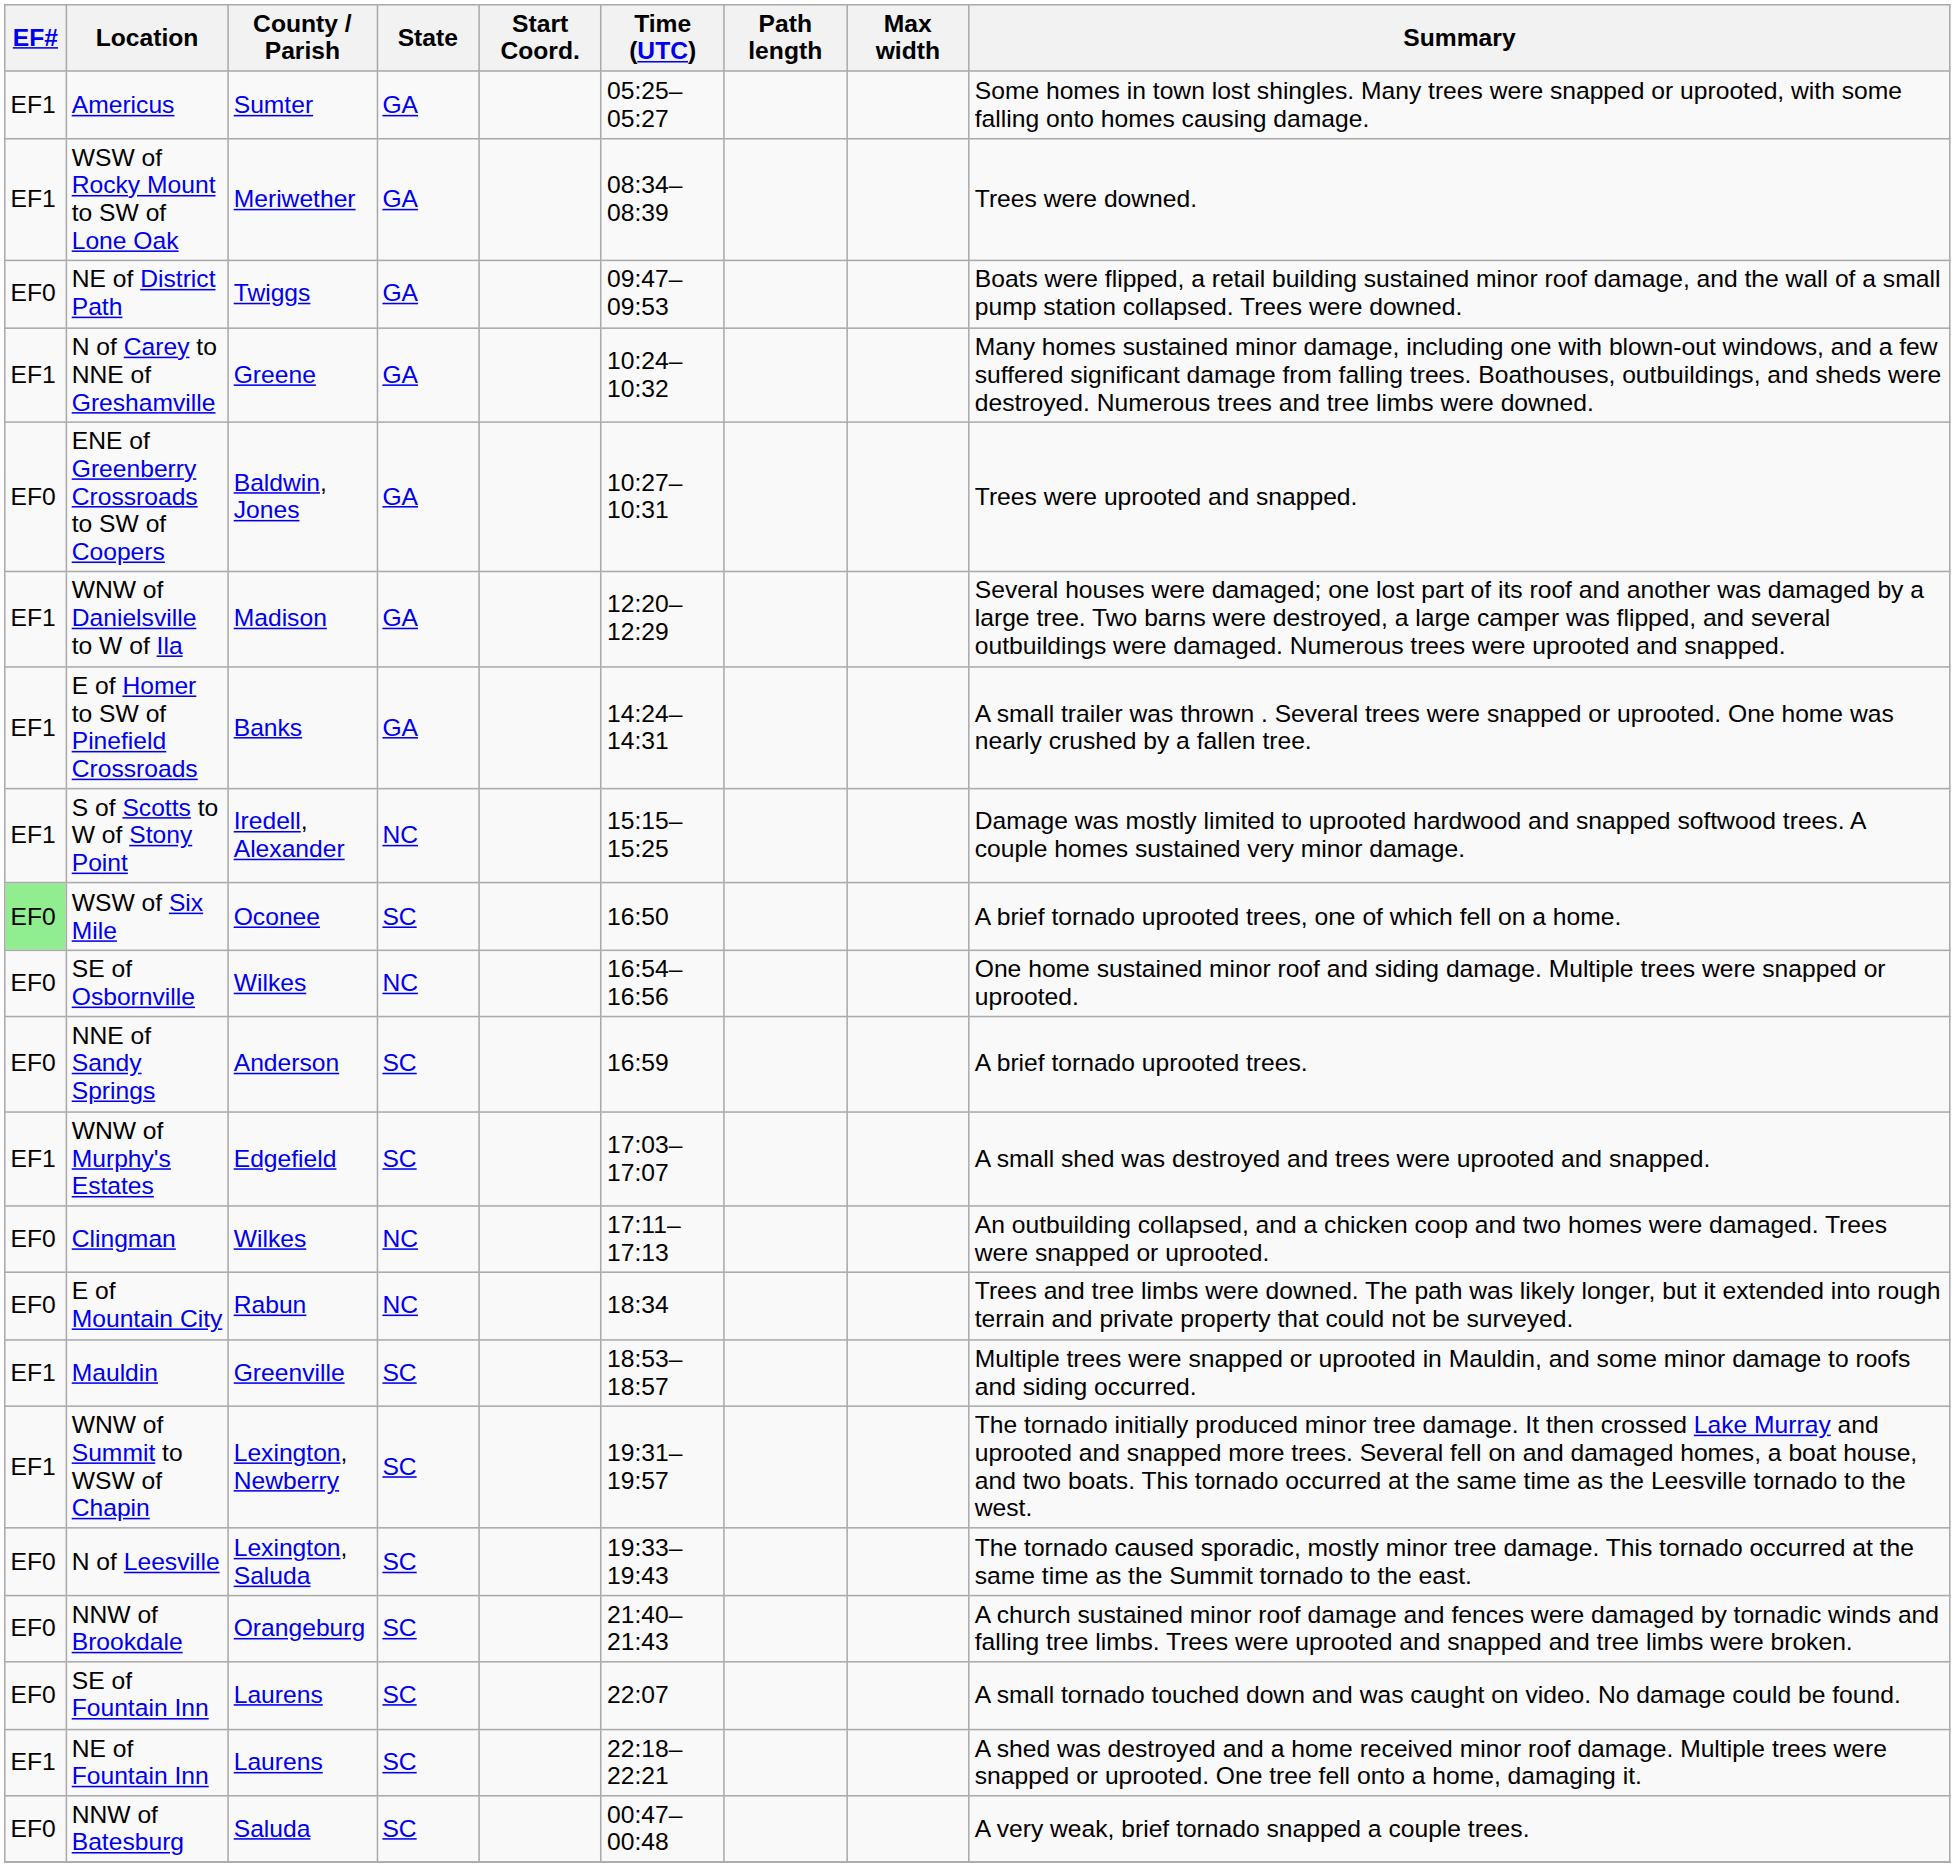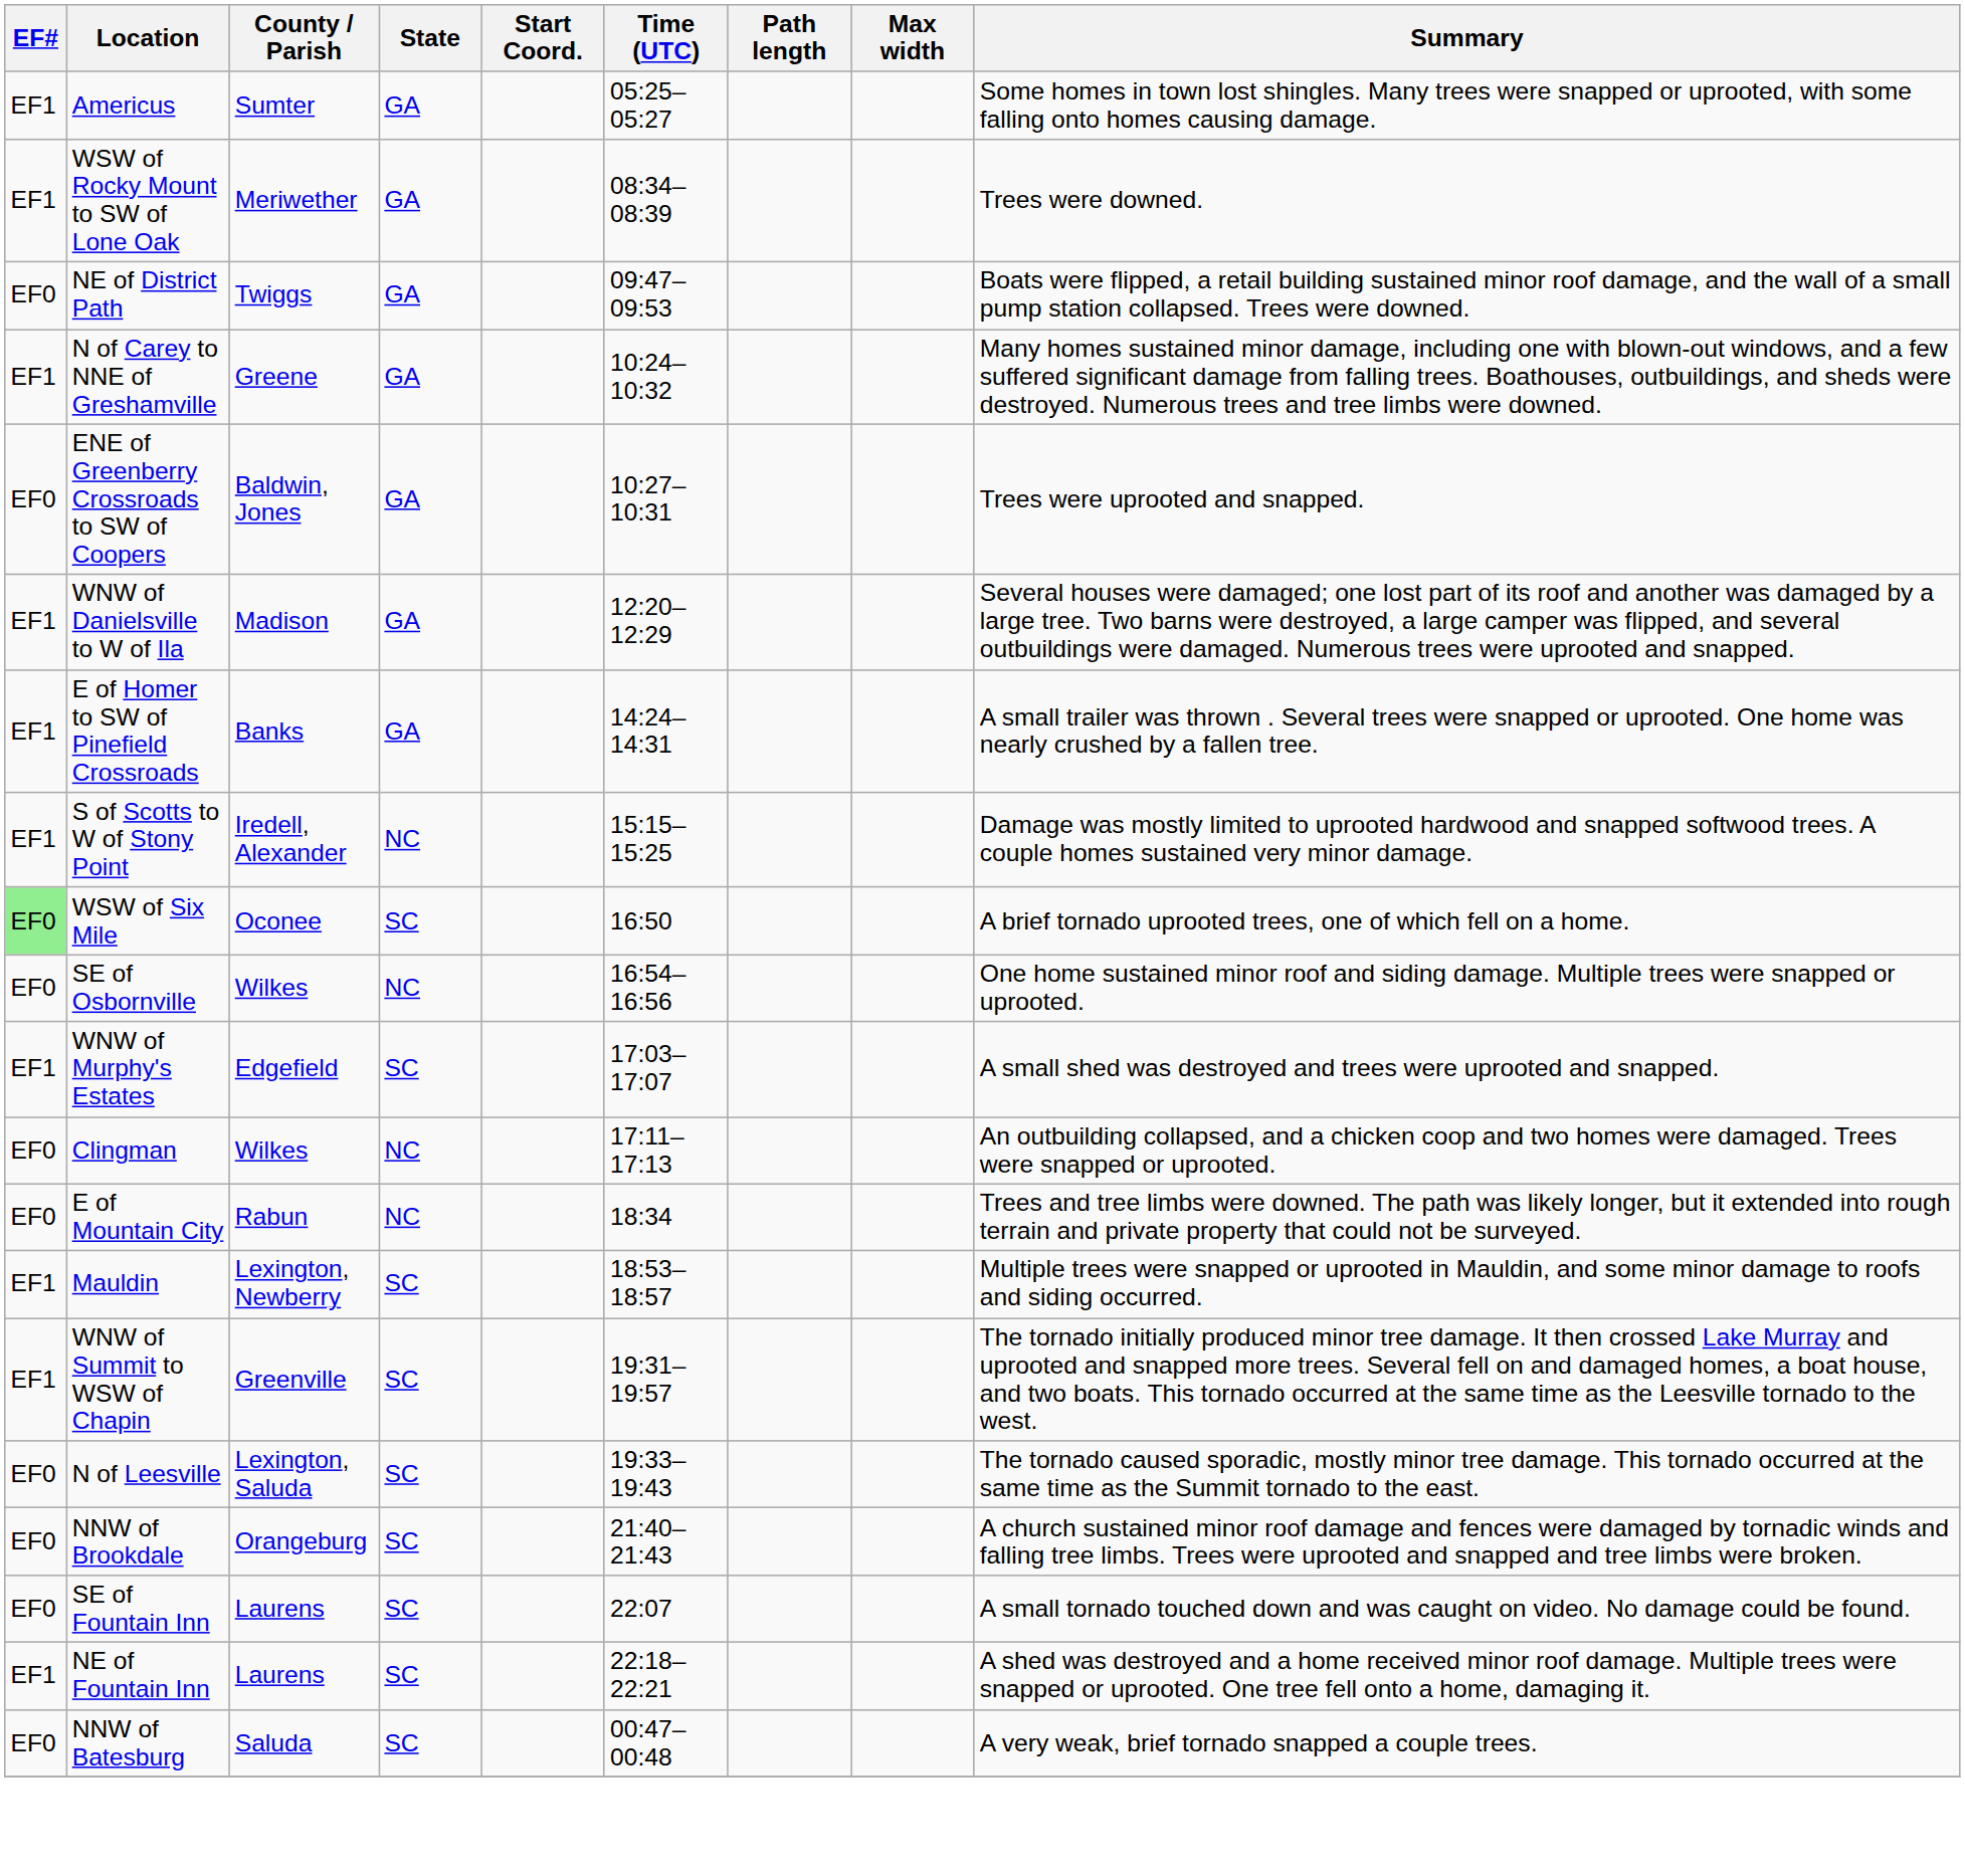- row: EF0 | NNE of Sandy Springs | Anderson | SC | 16:59 | A brief tornado uprooted trees.
Mauldin | County / Parish: Greenville -> Lexington, Newberry
WNW of Summit to WSW of Chapin | County / Parish: Lexington, Newberry -> Greenville
